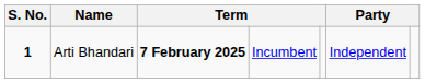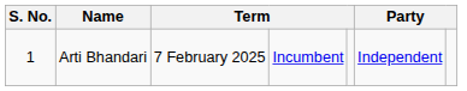Arti Bhandari | S. No.: bold -> normal
Arti Bhandari | column 3: bold -> normal
